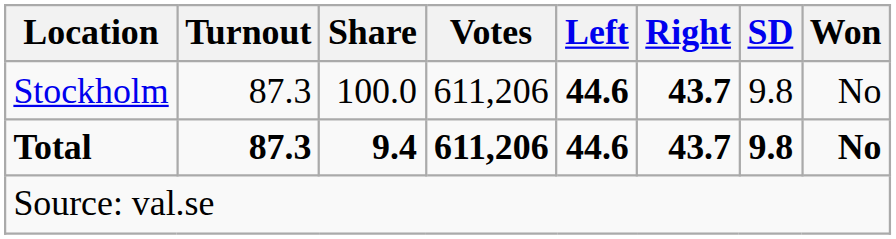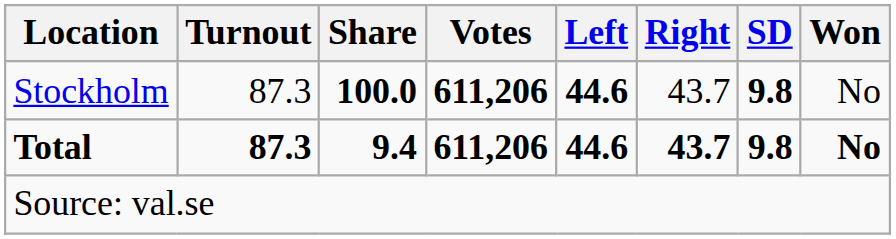Stockholm | Share: normal -> bold
Stockholm | Votes: normal -> bold
Stockholm | Right: bold -> normal
Stockholm | SD: normal -> bold
